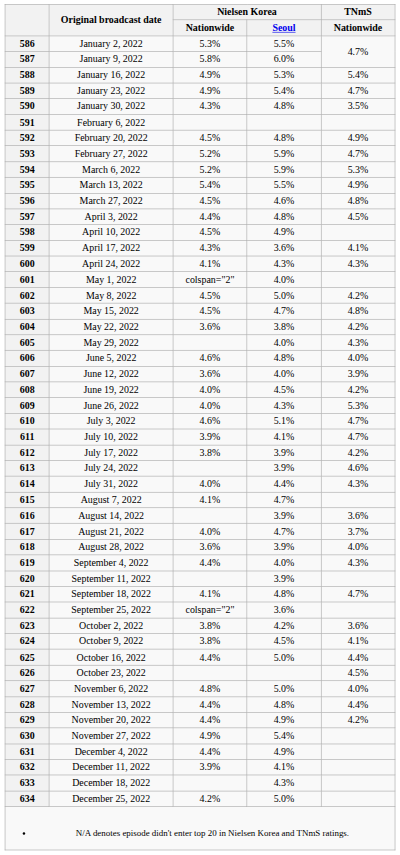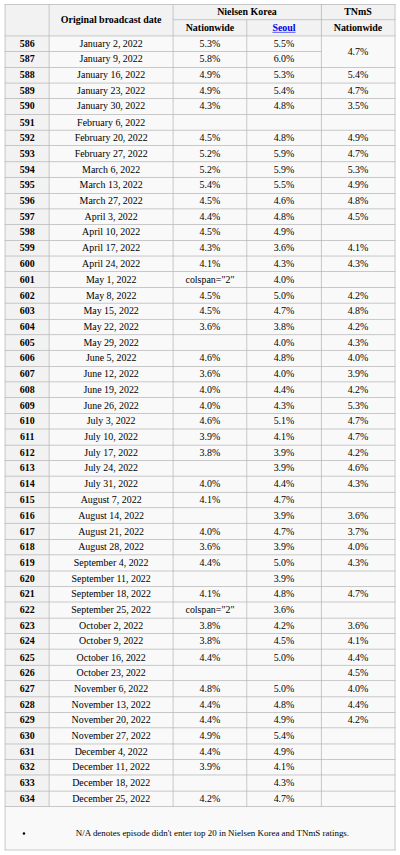608 | Nielsen Korea / Seoul: 4.5% -> 4.4%
619 | Nielsen Korea / Seoul: 4.0% -> 5.0%
634 | Nielsen Korea / Seoul: 5.0% -> 4.7%
